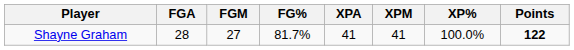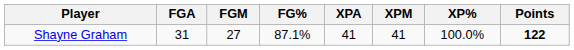Shayne Graham | FGA: 28 -> 31
Shayne Graham | FG%: 81.7% -> 87.1%
